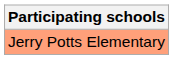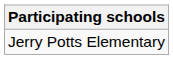row 2 | column 1: lightsalmon background -> no background
